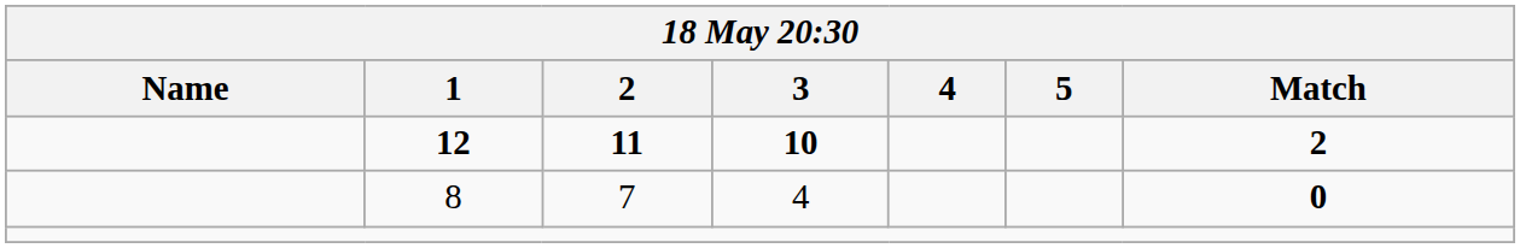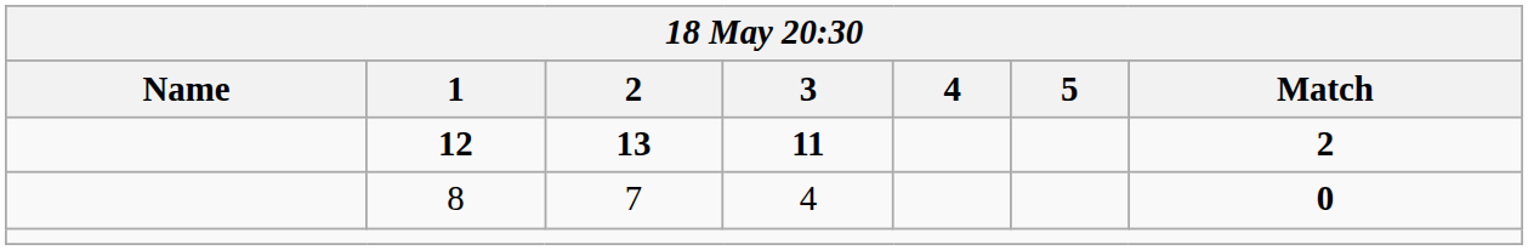row 3 | 2: 11 -> 13
row 3 | 3: 10 -> 11
